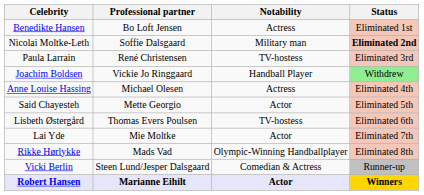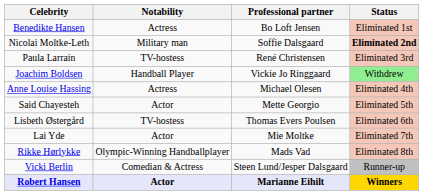columns swapped: Notability <-> Professional partner
